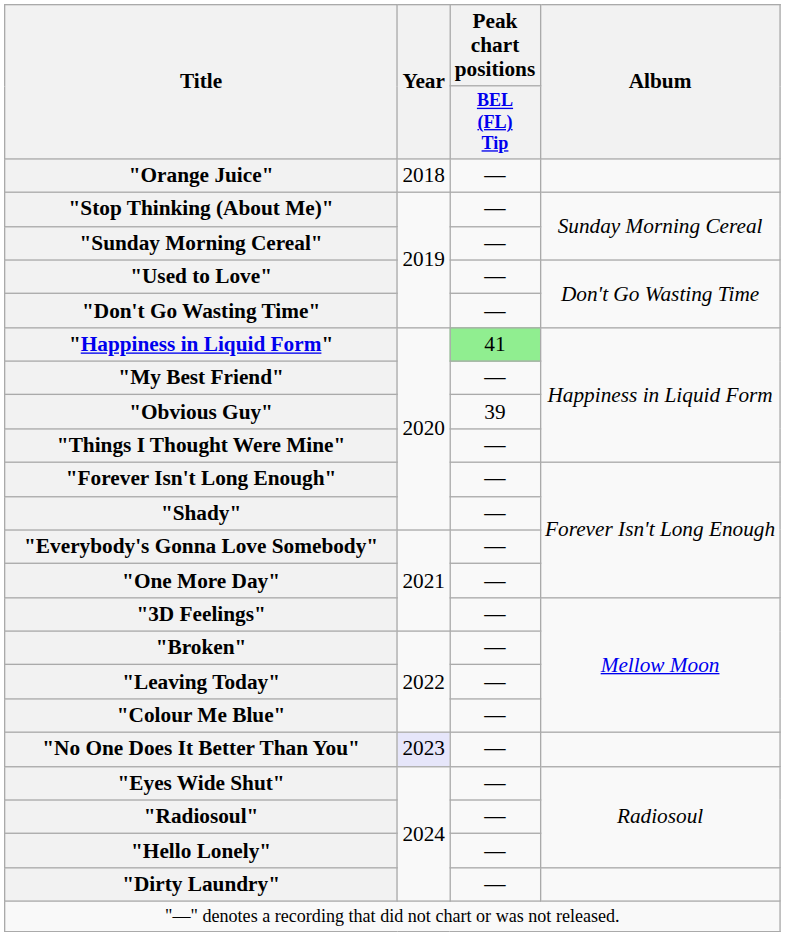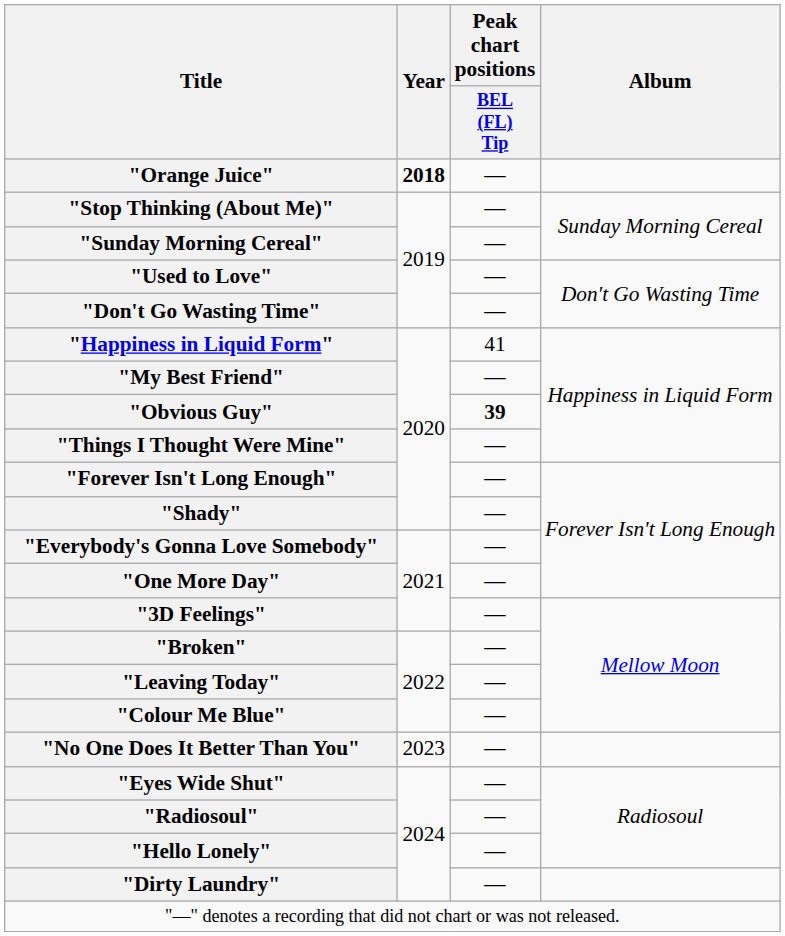"Orange Juice" | Year: normal -> bold
"Happiness in Liquid Form" | Peak chart positions / BEL (FL) Tip: lightgreen background -> no background
"Obvious Guy" | Peak chart positions / BEL (FL) Tip: normal -> bold
"No One Does It Better Than You" | Year: lavender background -> no background
